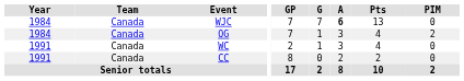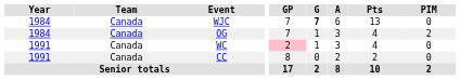WJC | G: normal -> bold
WJC | A: bold -> normal
WC | GP: no background -> pink background
